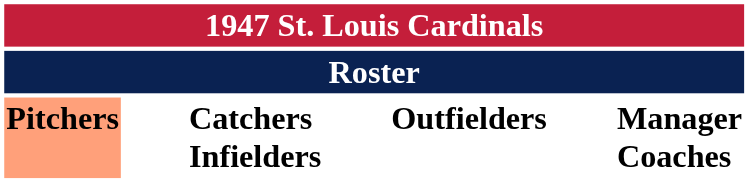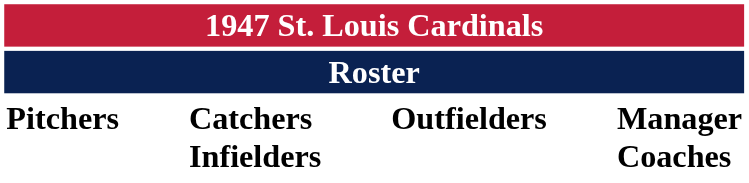Pitchers | column 1: lightsalmon background -> no background
